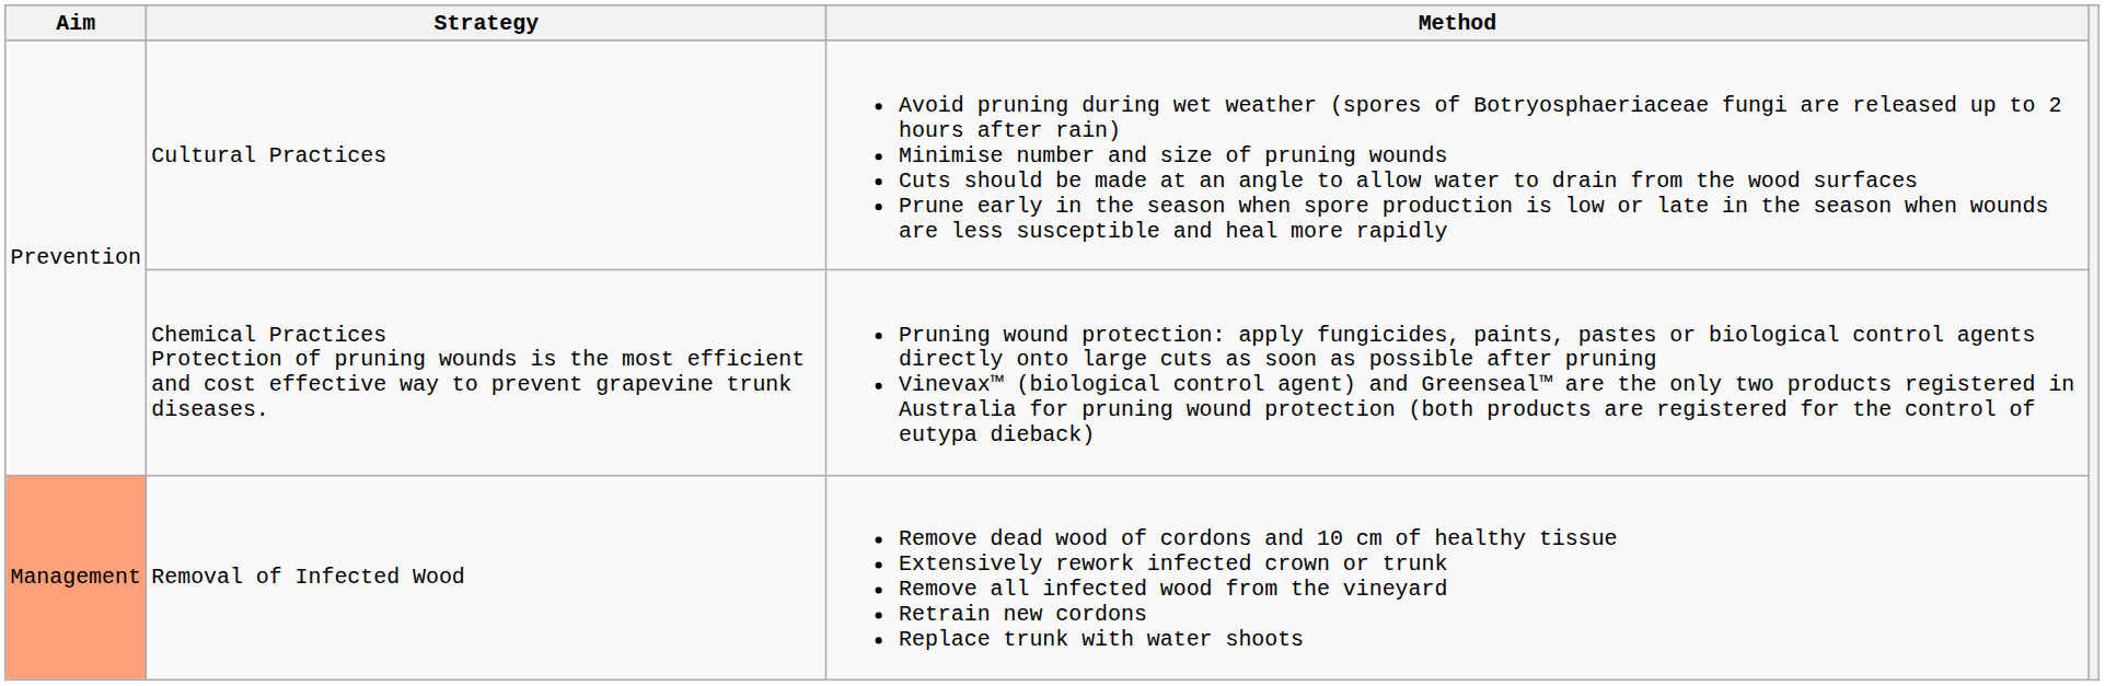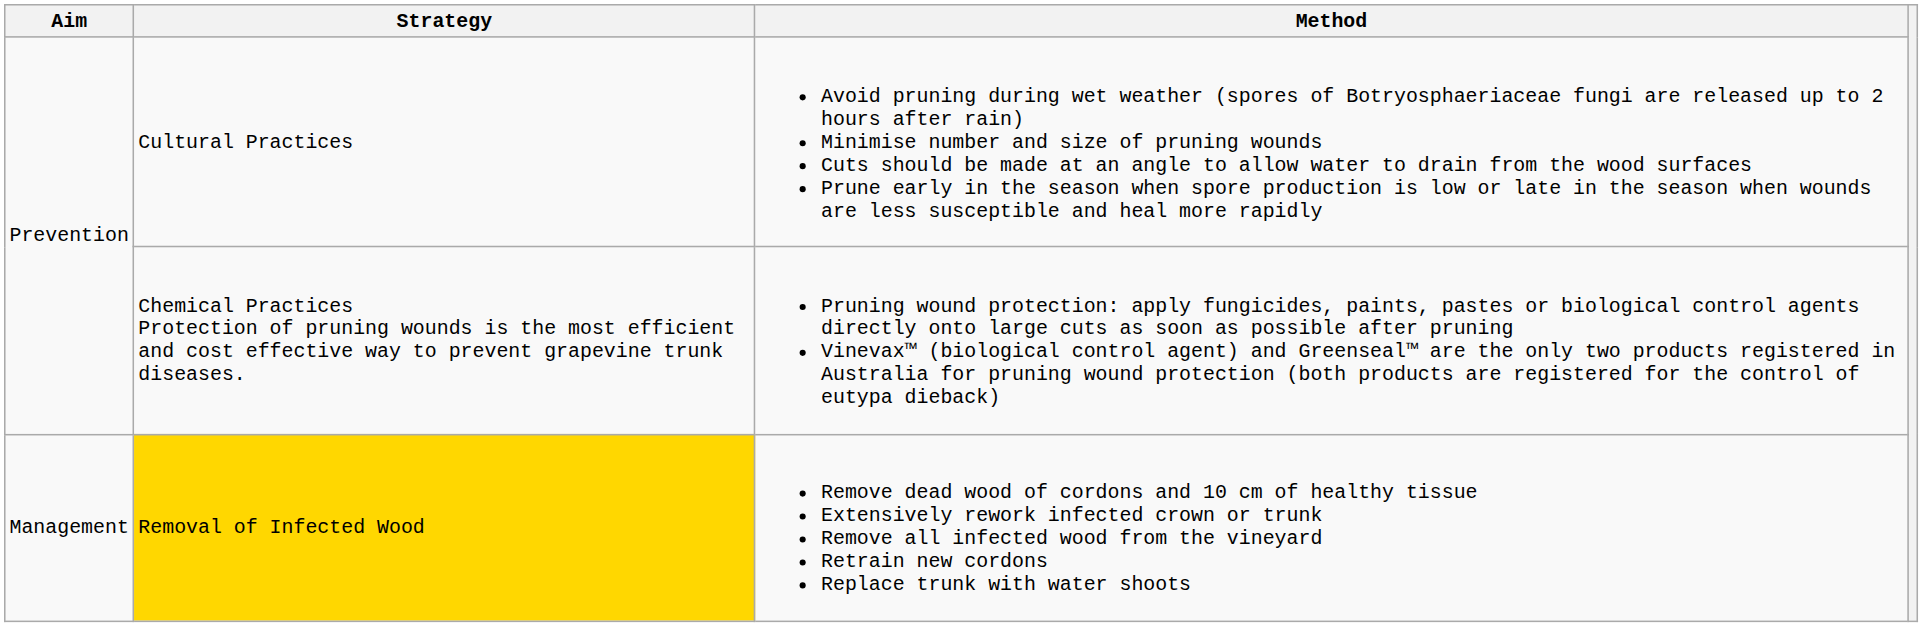Removal of Infected Wood | Aim: lightsalmon background -> no background
Removal of Infected Wood | Strategy: no background -> gold background
